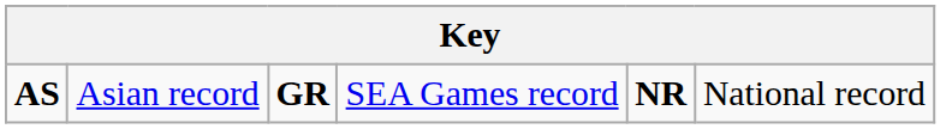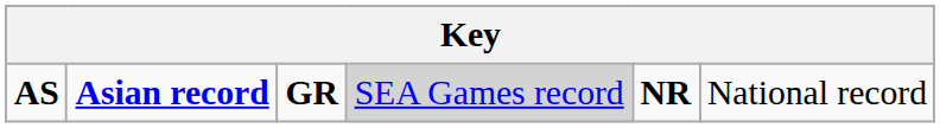AS | column 2: normal -> bold
AS | column 4: no background -> lightgrey background
